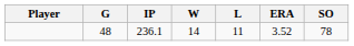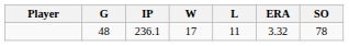row 2 | W: 14 -> 17
row 2 | ERA: 3.52 -> 3.32
